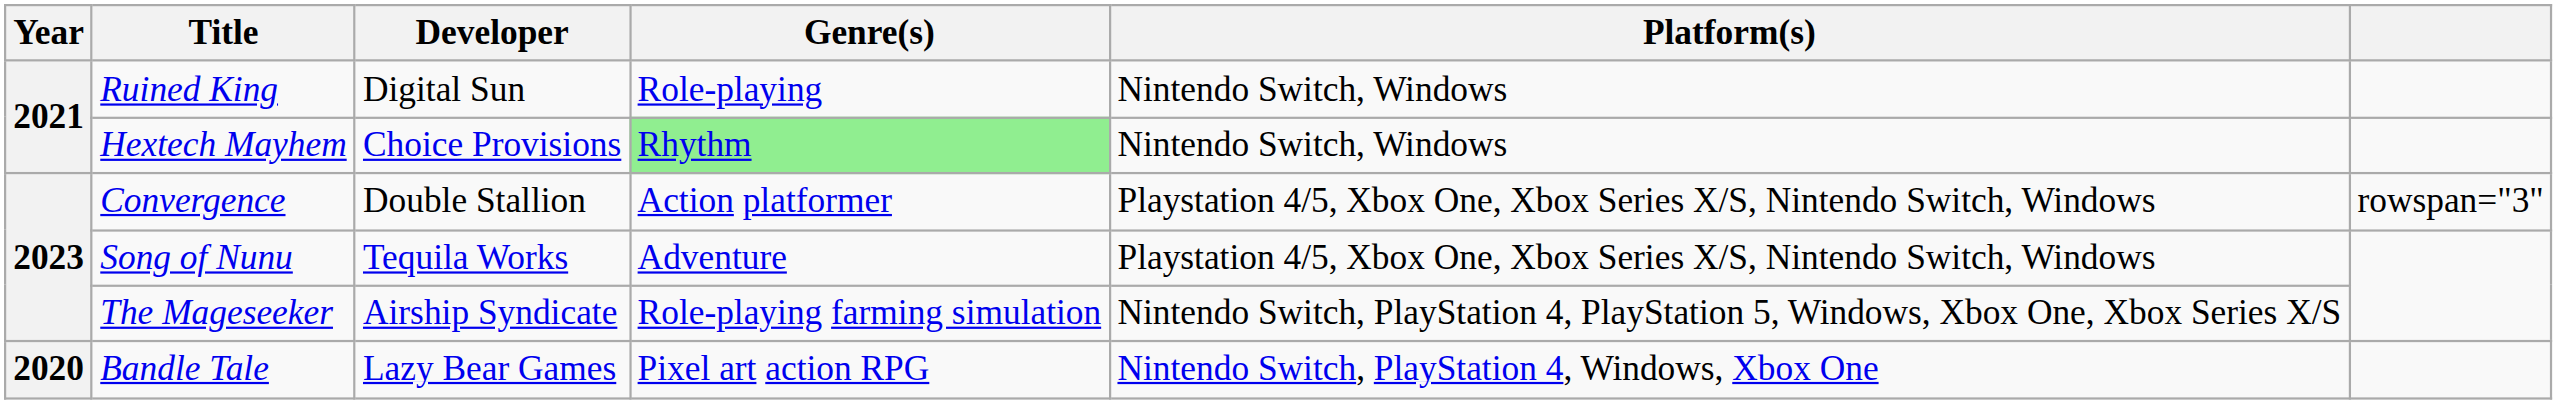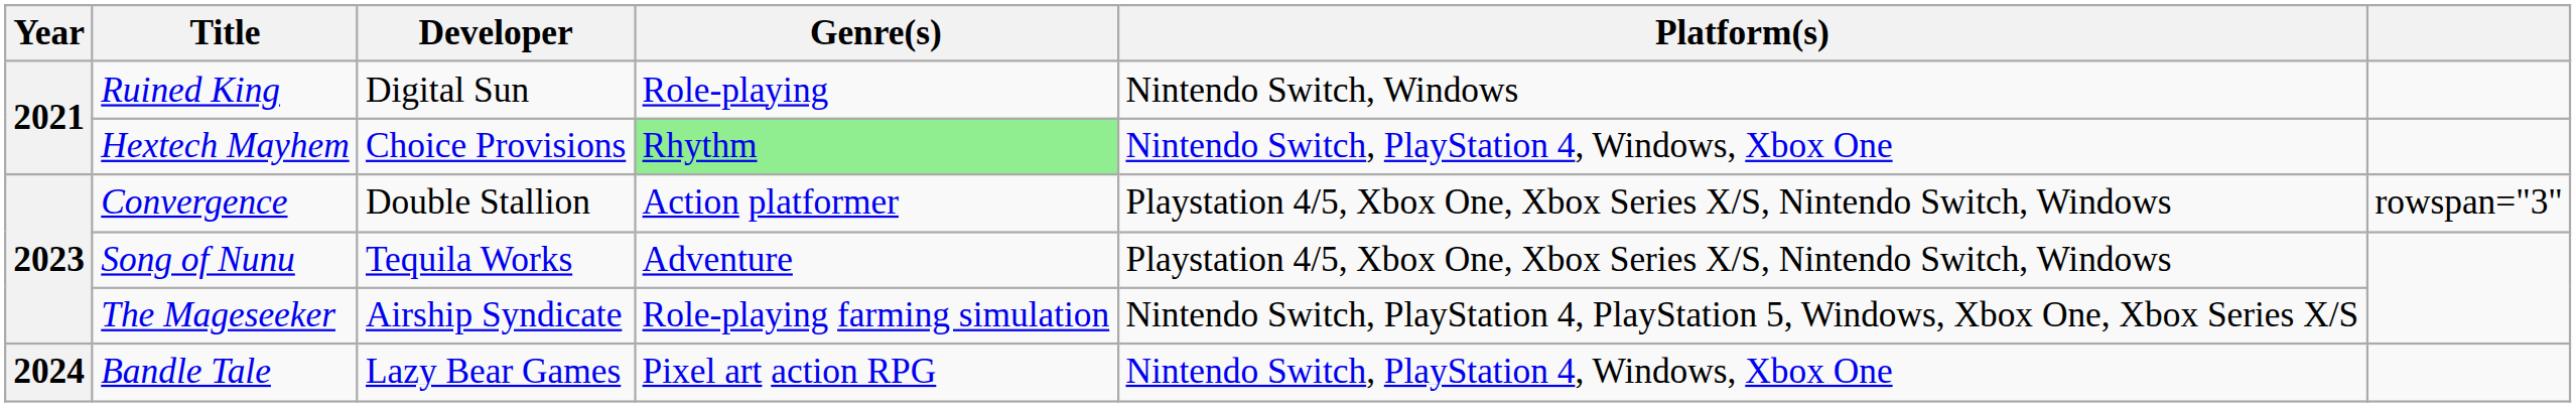Hextech Mayhem | Platform(s): Nintendo Switch, Windows -> Nintendo Switch, PlayStation 4, Windows, Xbox One
Bandle Tale | Year: 2020 -> 2024
